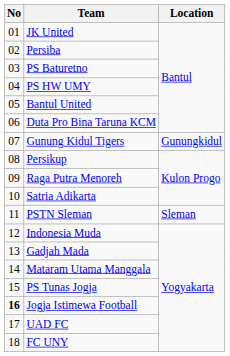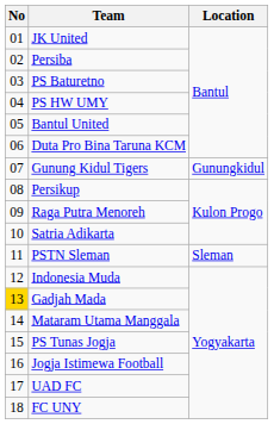Gadjah Mada | No: no background -> gold background
Jogja Istimewa Football | No: bold -> normal
